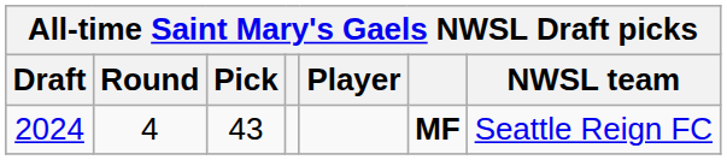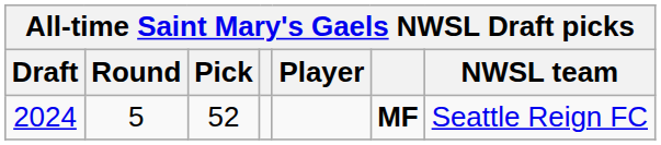2024 | Round: 4 -> 5
2024 | Pick: 43 -> 52
